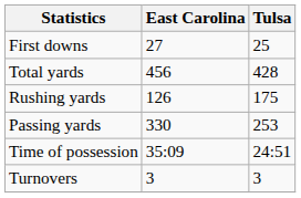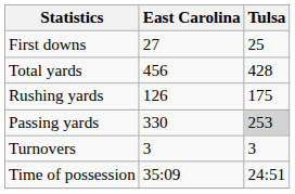Passing yards | Tulsa: no background -> lightgrey background
rows swapped: Turnovers <-> Time of possession
